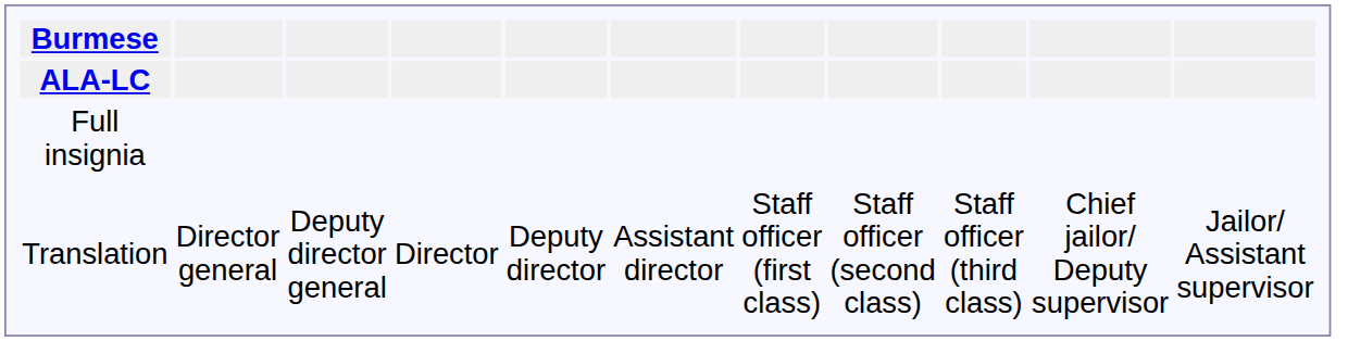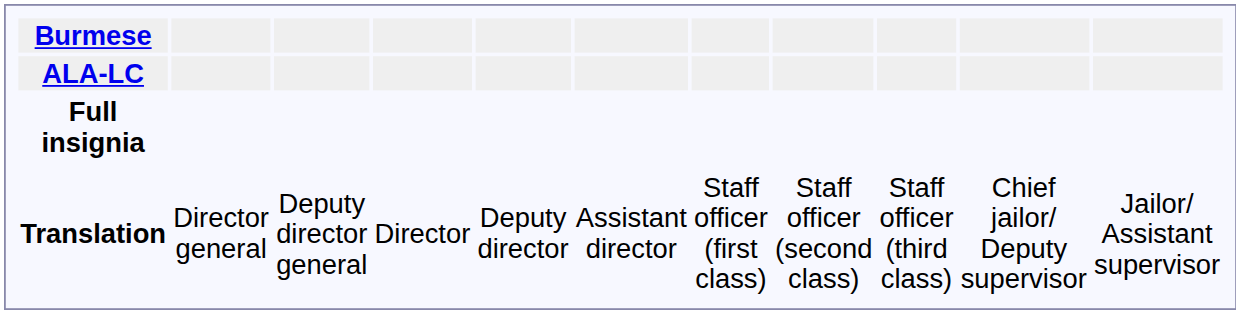Full insignia | Burmese: normal -> bold
Translation | Burmese: normal -> bold
